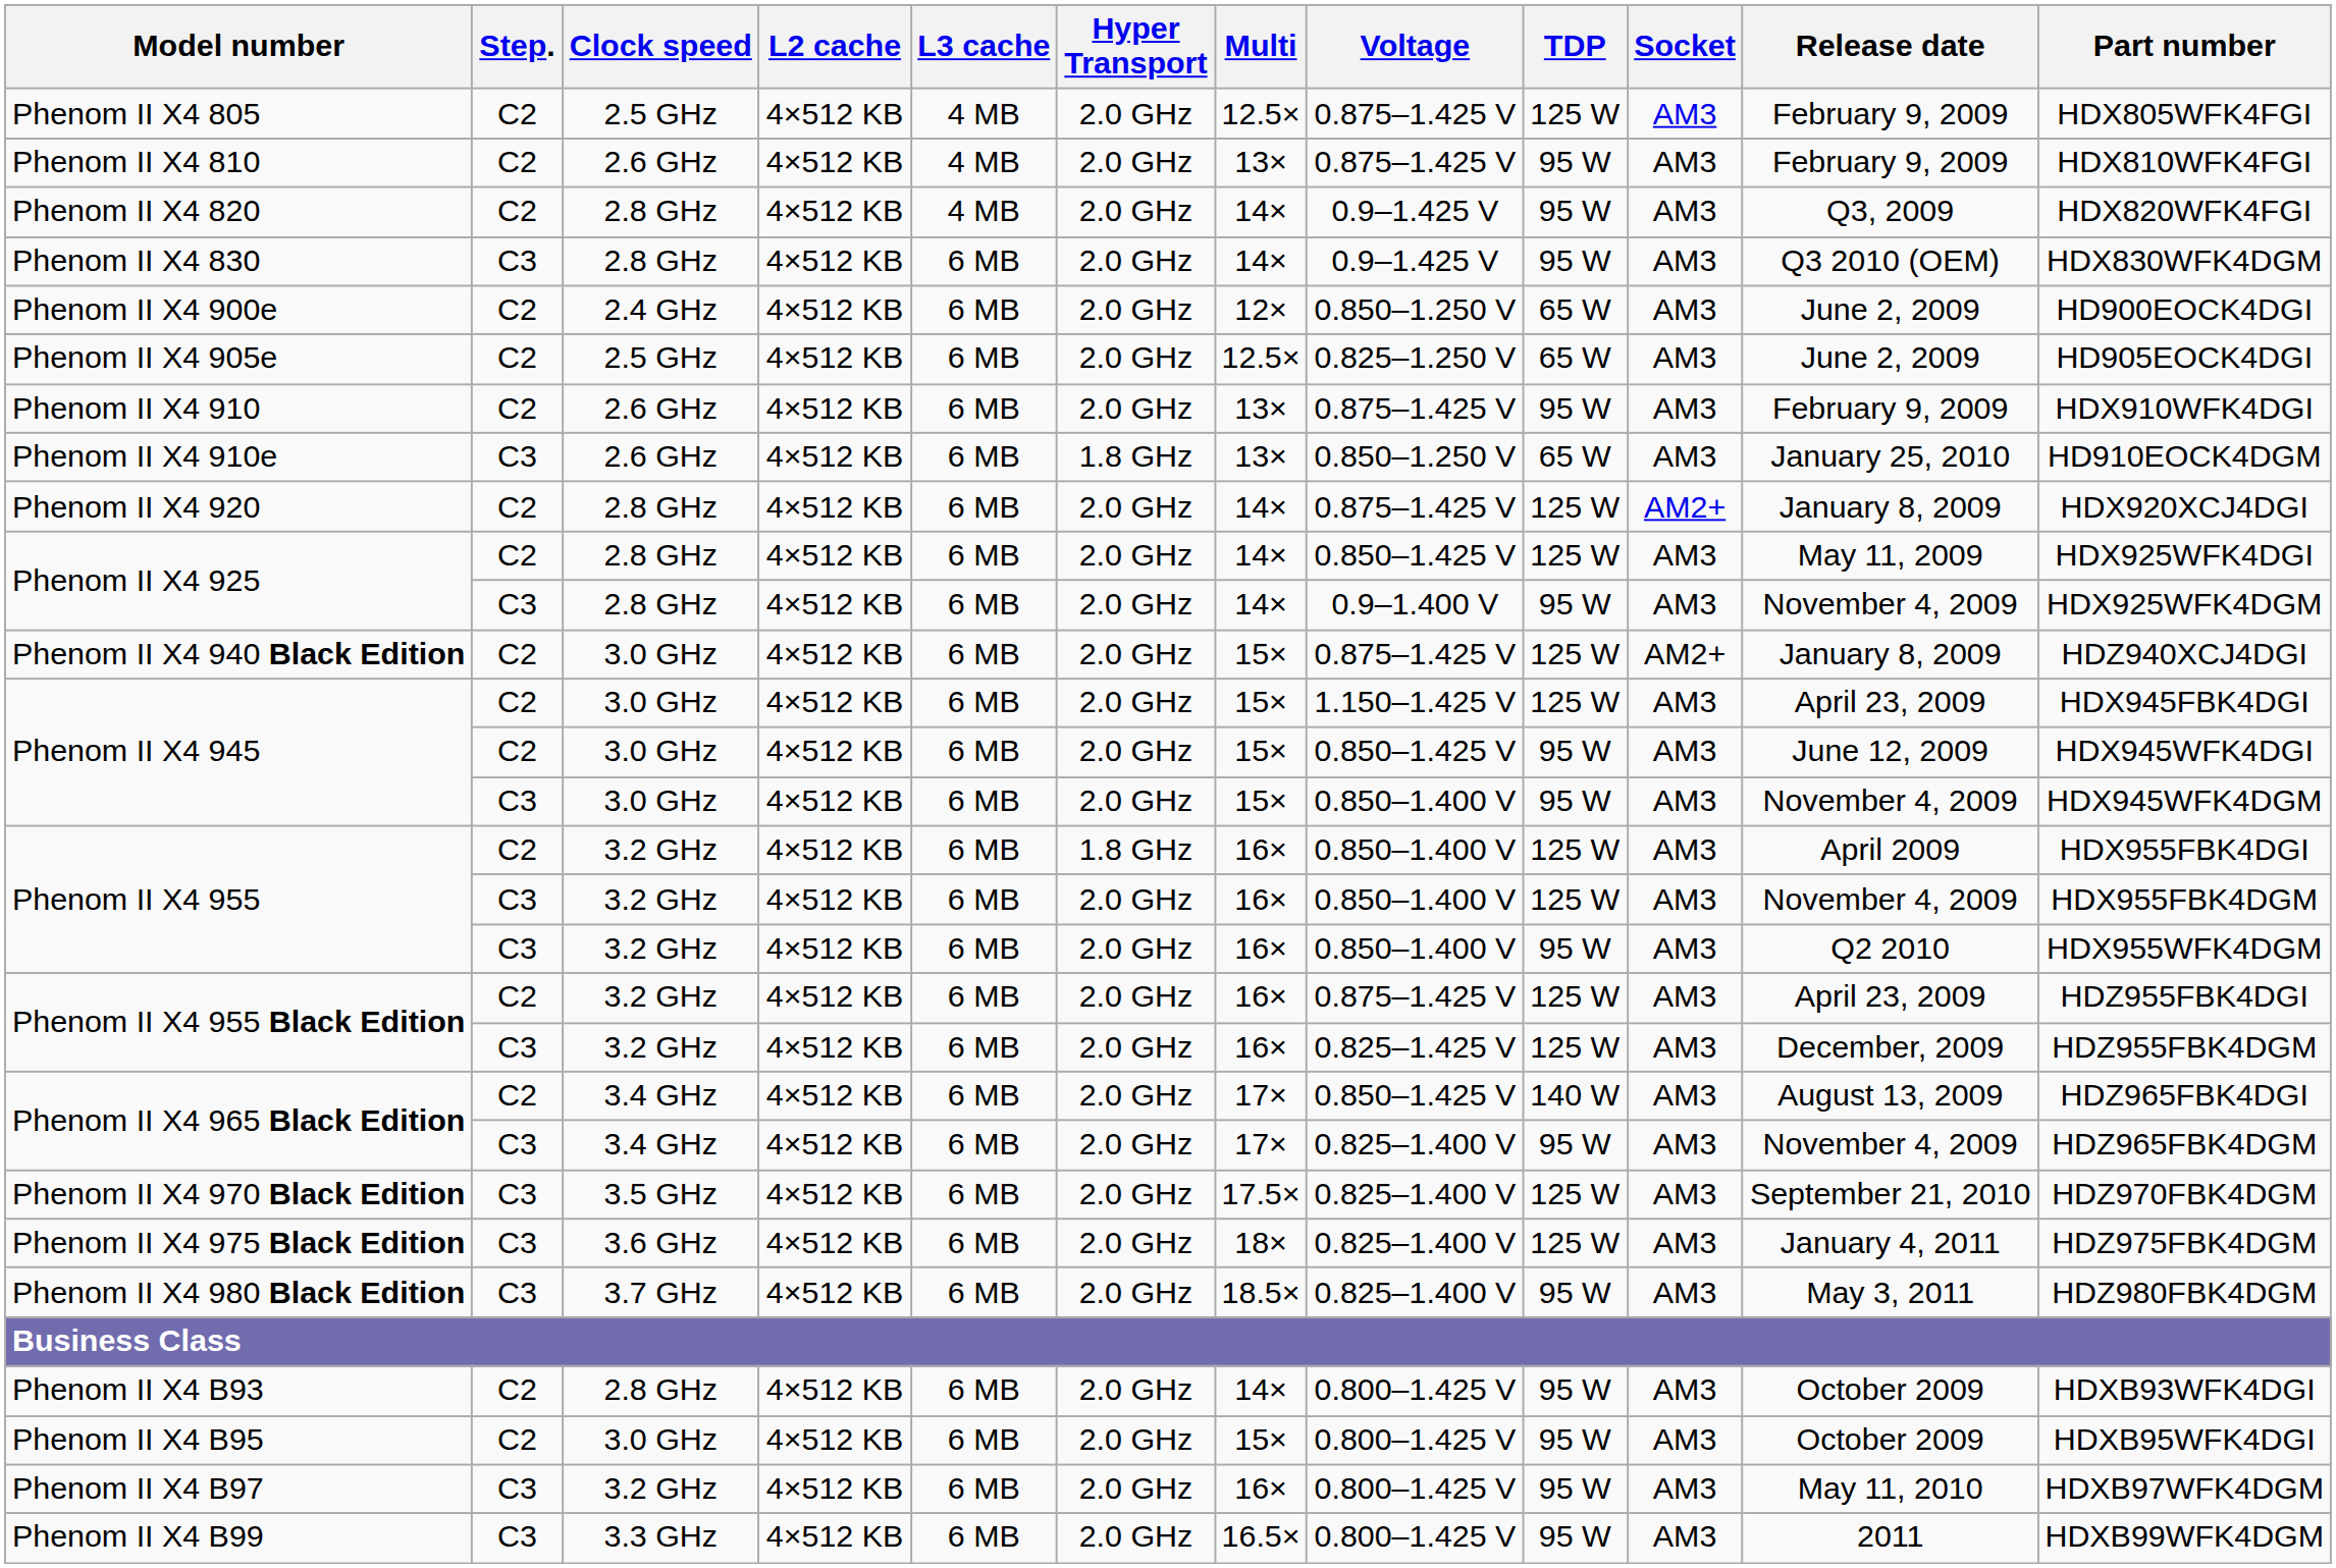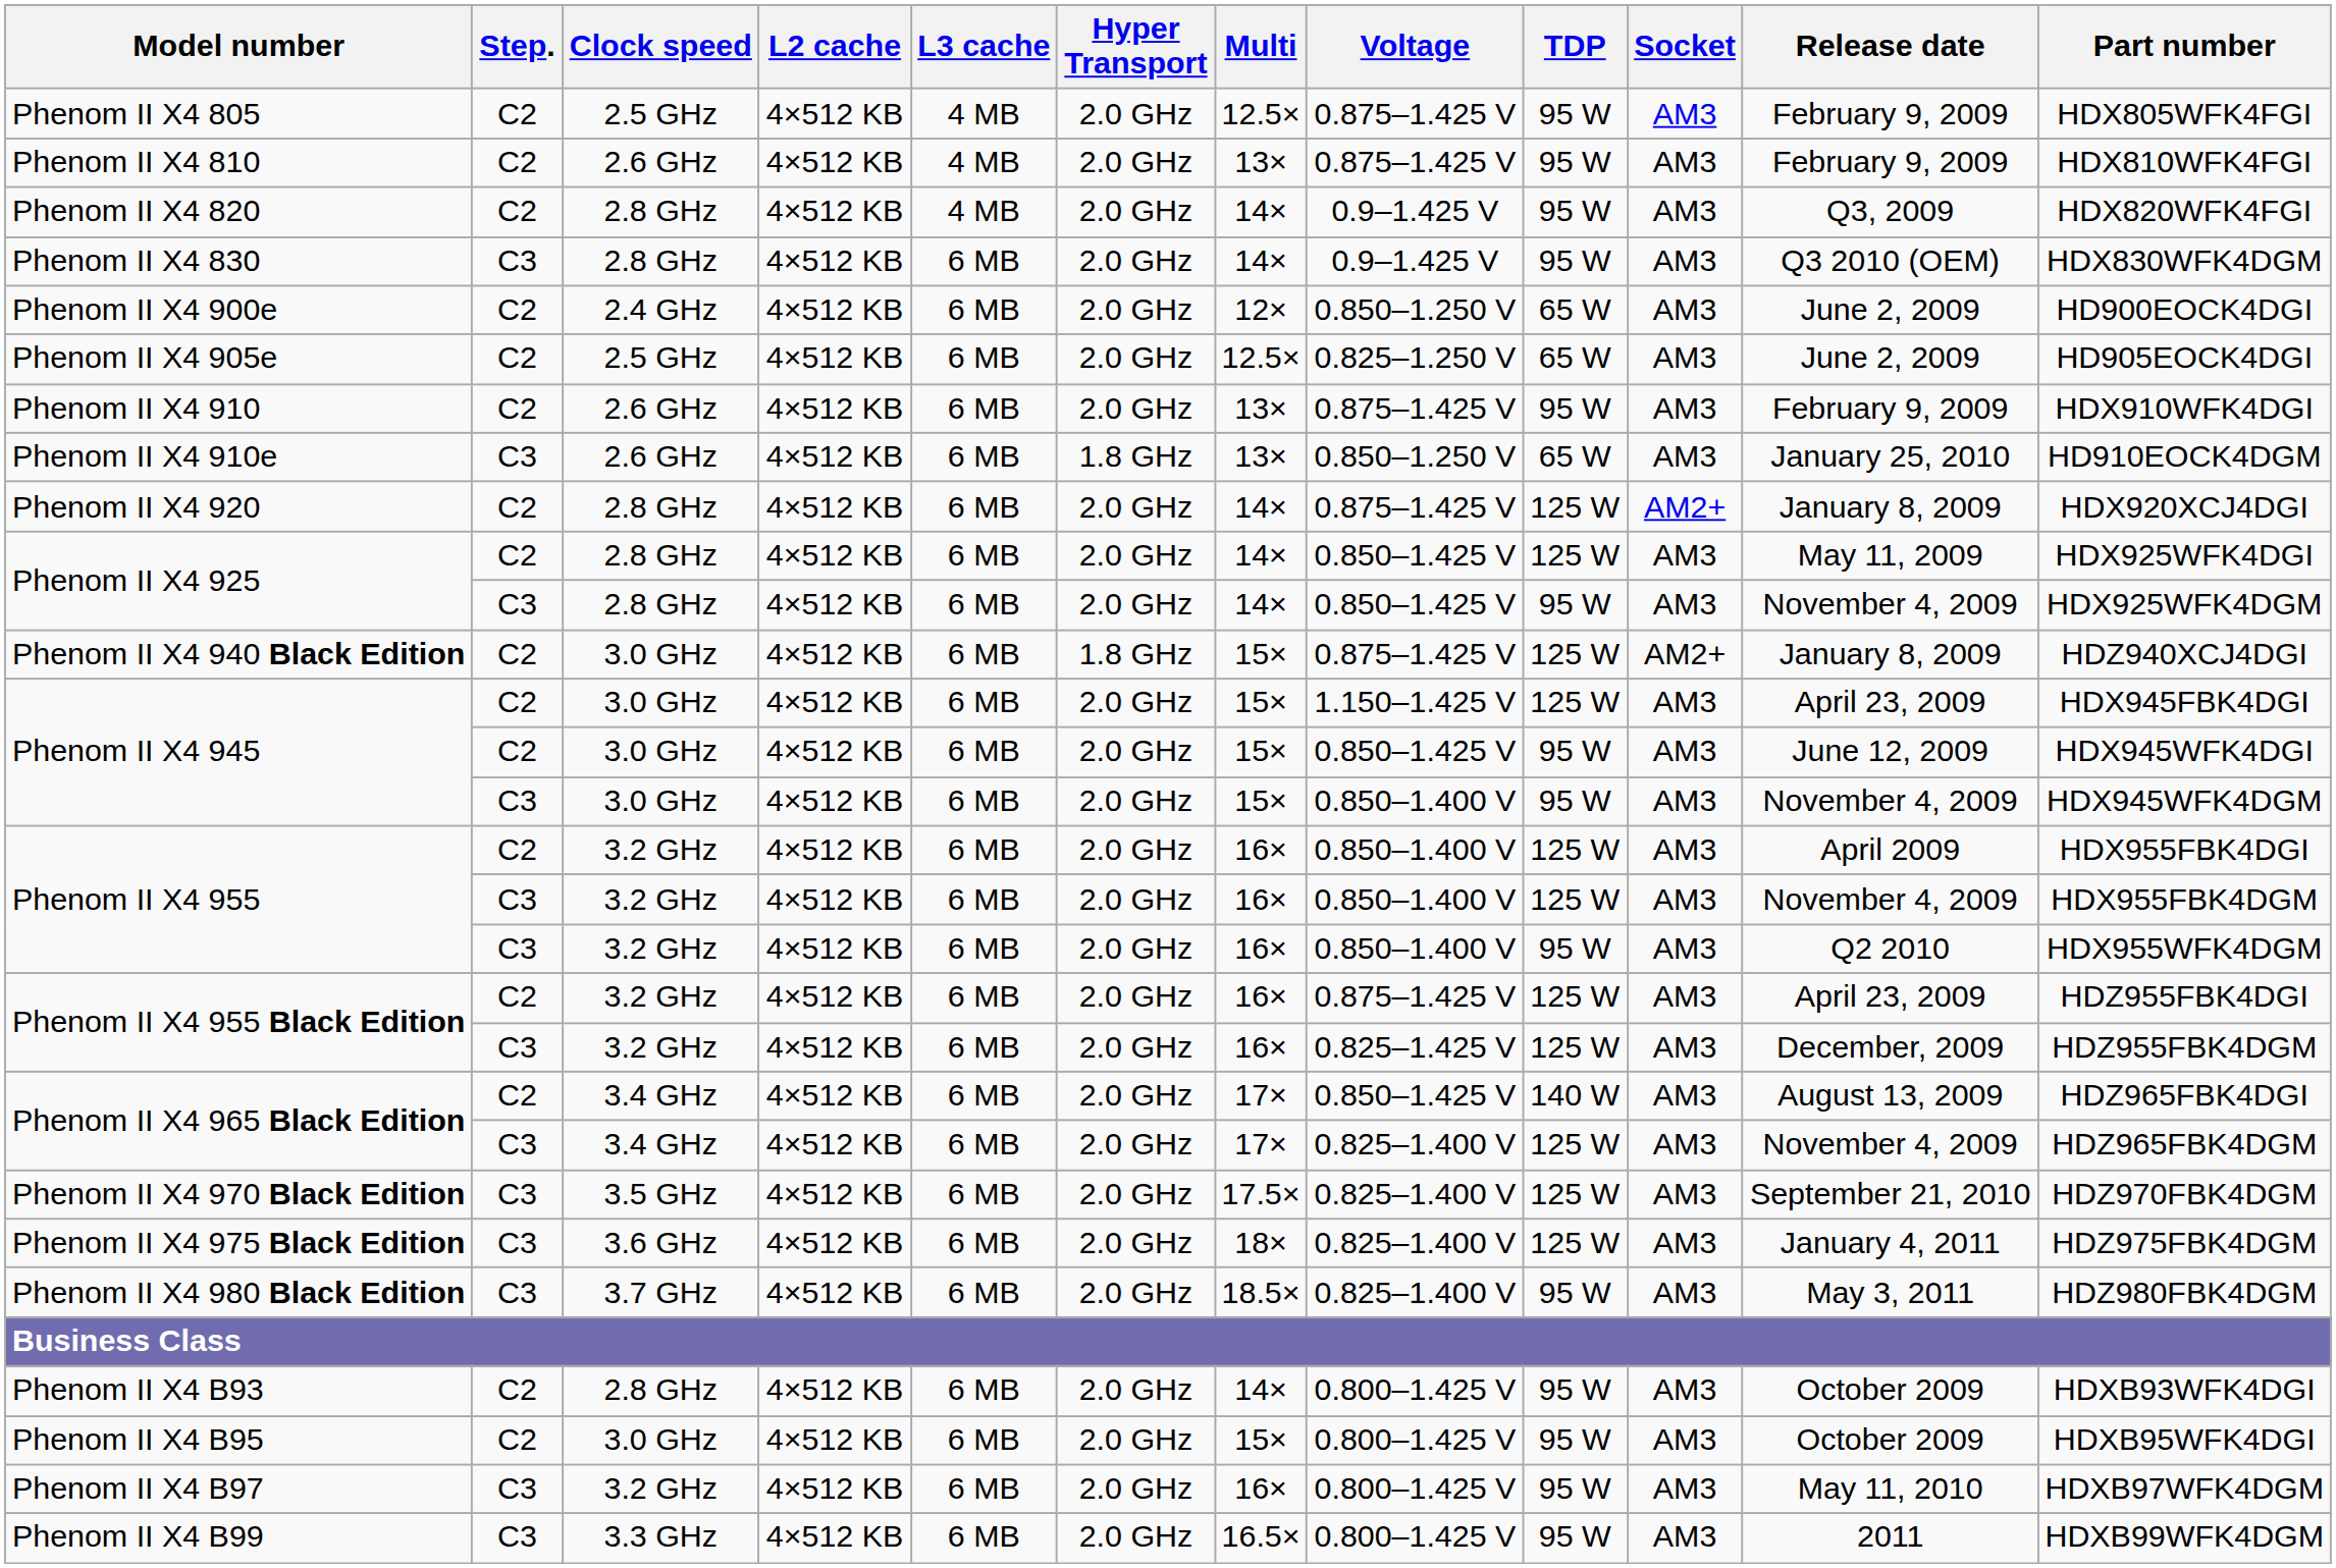Phenom II X4 805 | TDP: 125 W -> 95 W
Phenom II X4 925 / C3 | Voltage: 0.9–1.400 V -> 0.850–1.425 V
Phenom II X4 940 Black Edition | Hyper Transport: 2.0 GHz -> 1.8 GHz
Phenom II X4 955 / C2 | Hyper Transport: 1.8 GHz -> 2.0 GHz
Phenom II X4 965 Black Edition / C3 | TDP: 95 W -> 125 W
